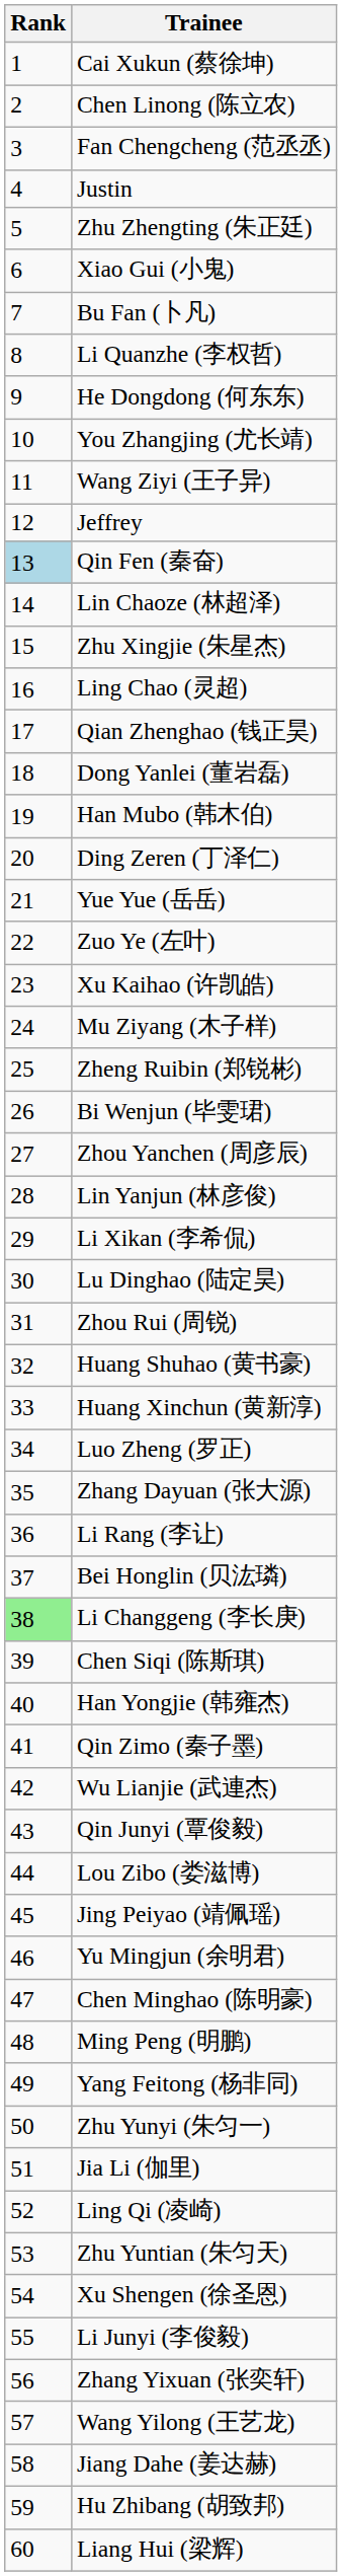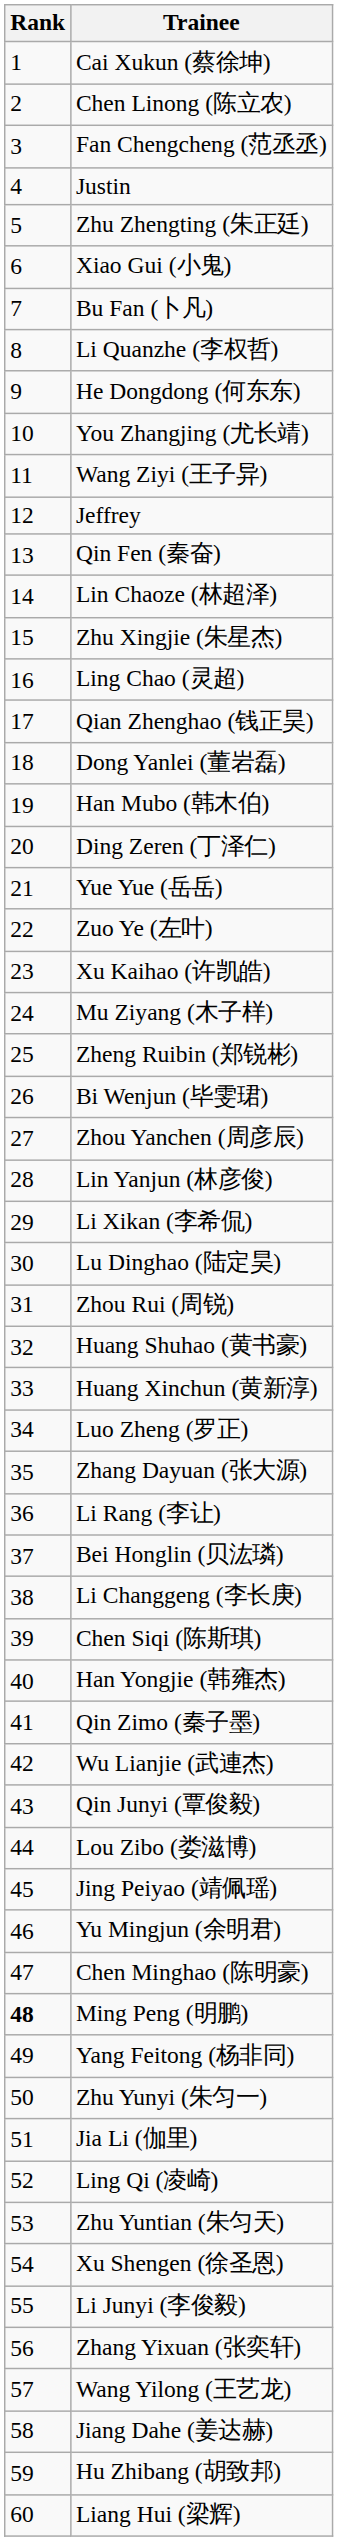Qin Fen (秦奋) | Rank: lightblue background -> no background
Li Changgeng (李长庚) | Rank: lightgreen background -> no background
Ming Peng (明鹏) | Rank: normal -> bold
